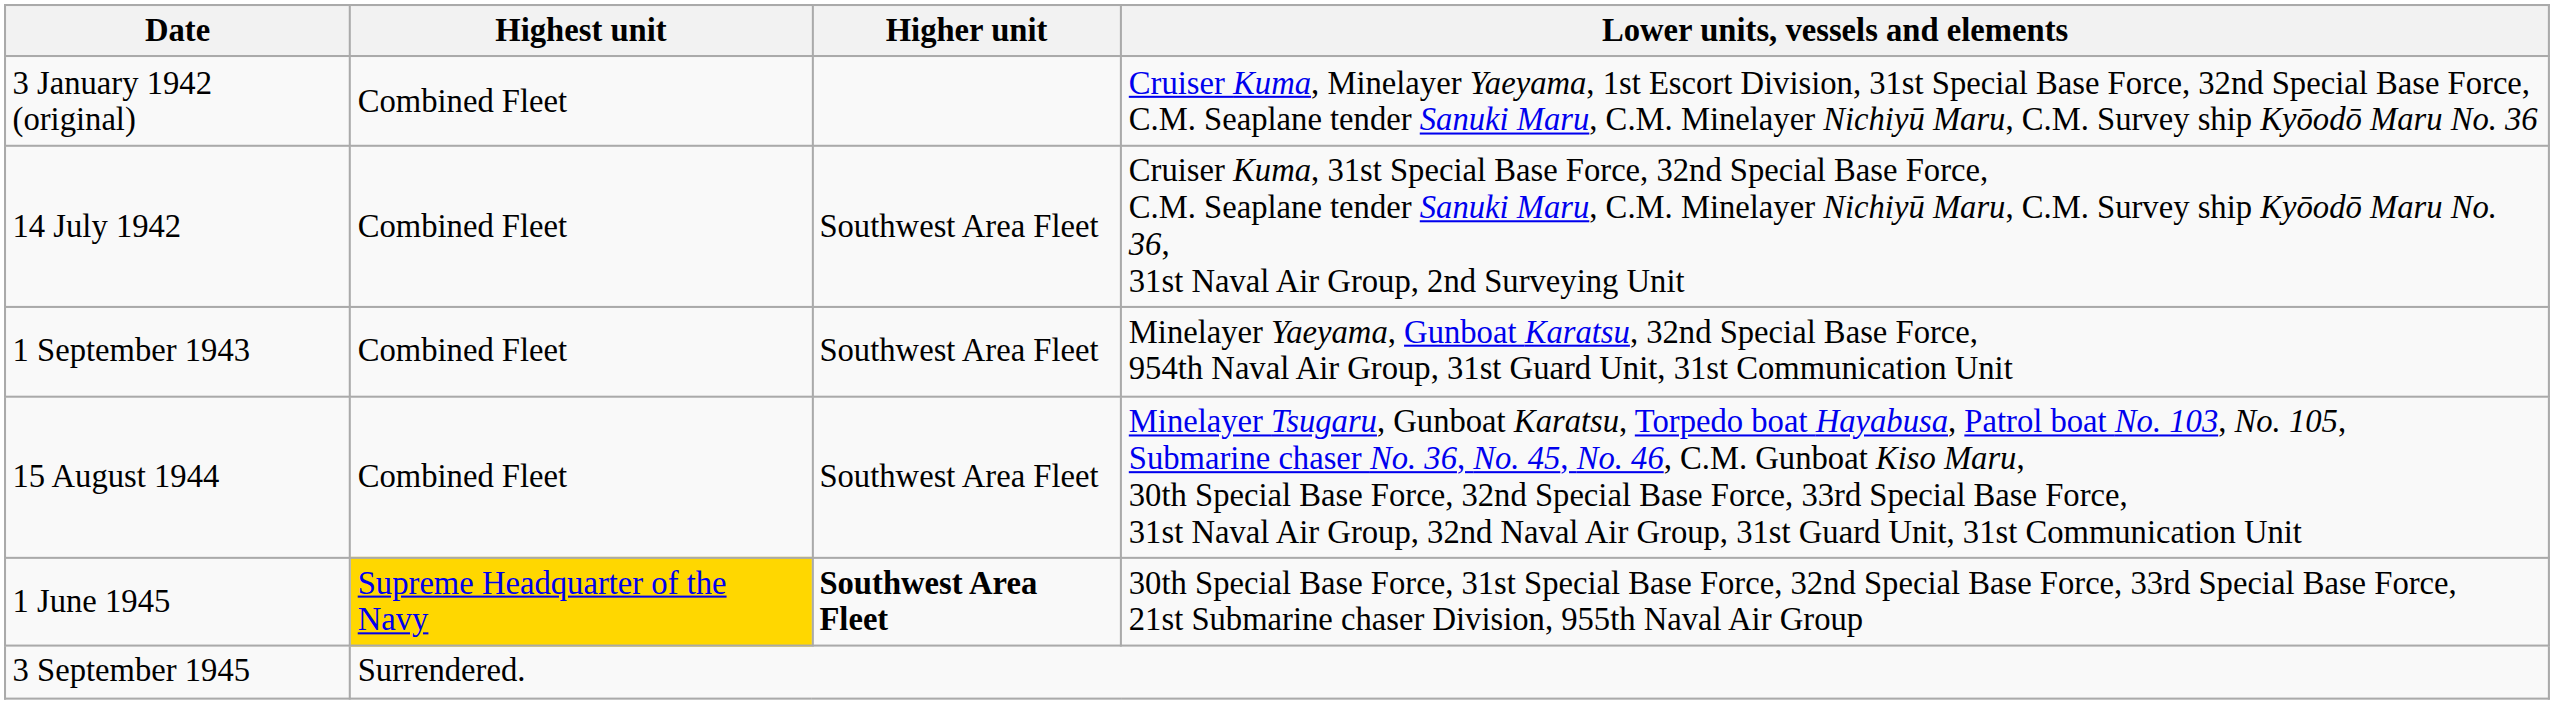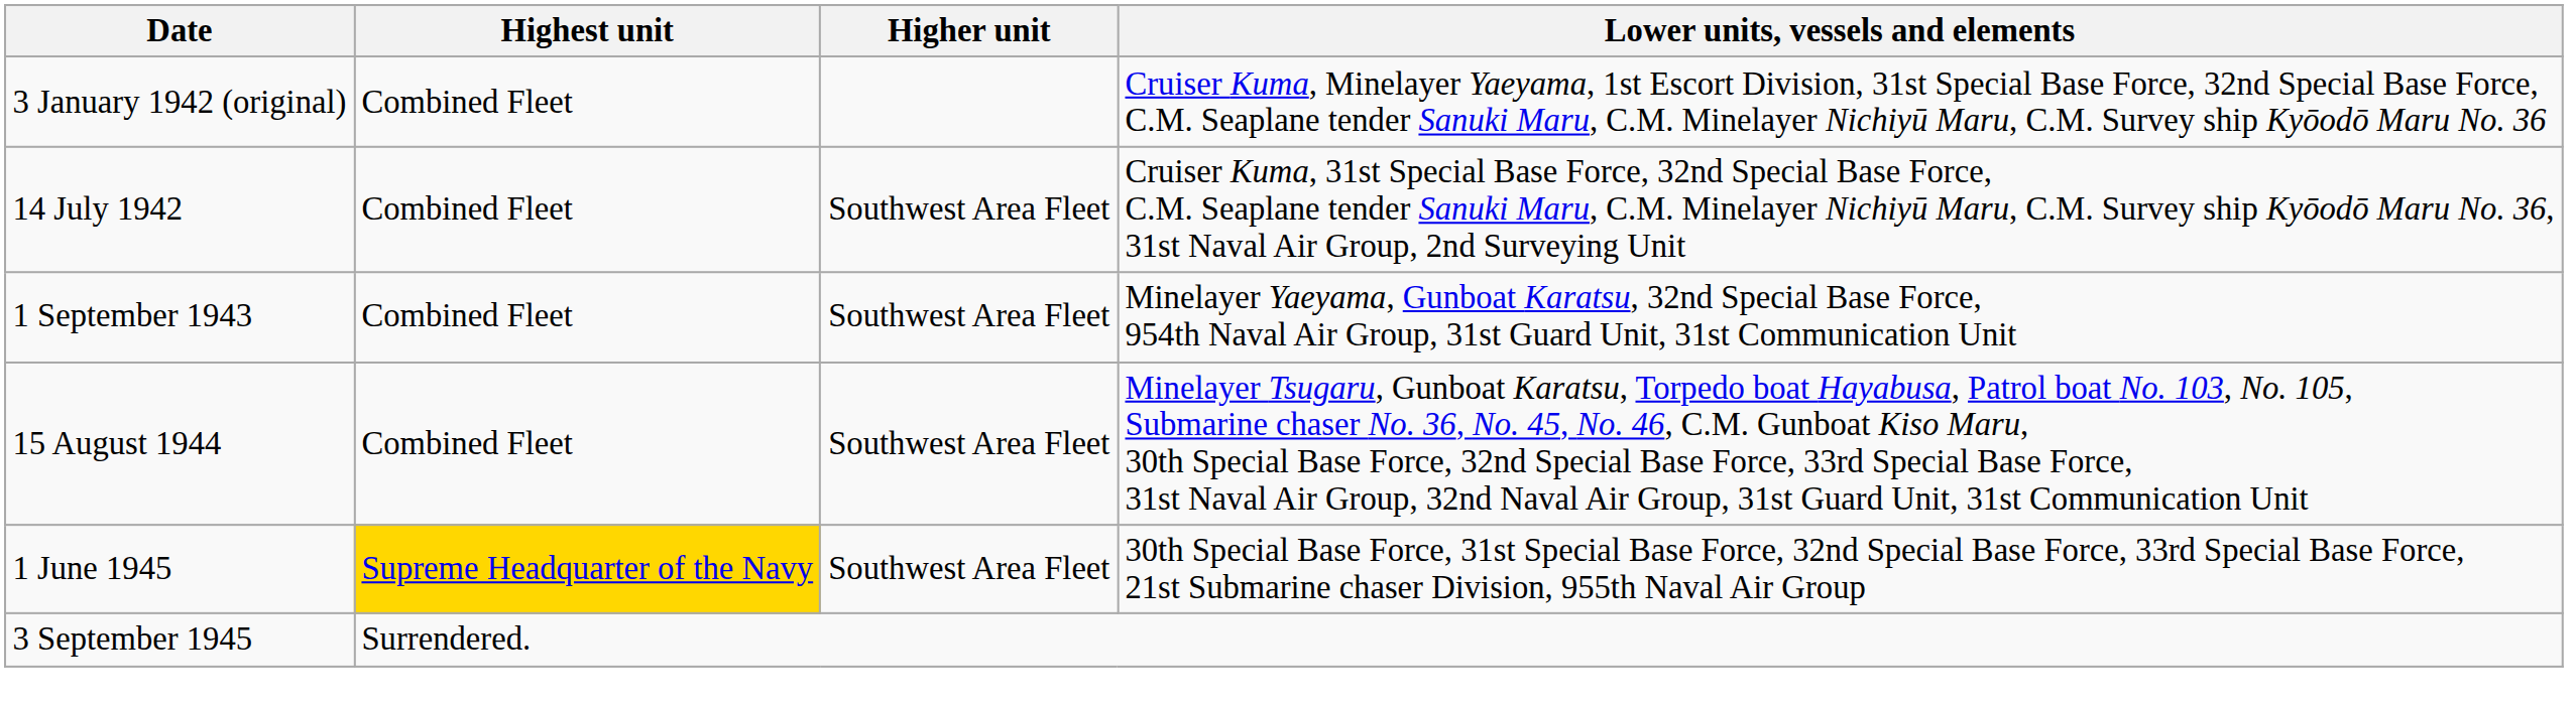1 June 1945 | Higher unit: bold -> normal
